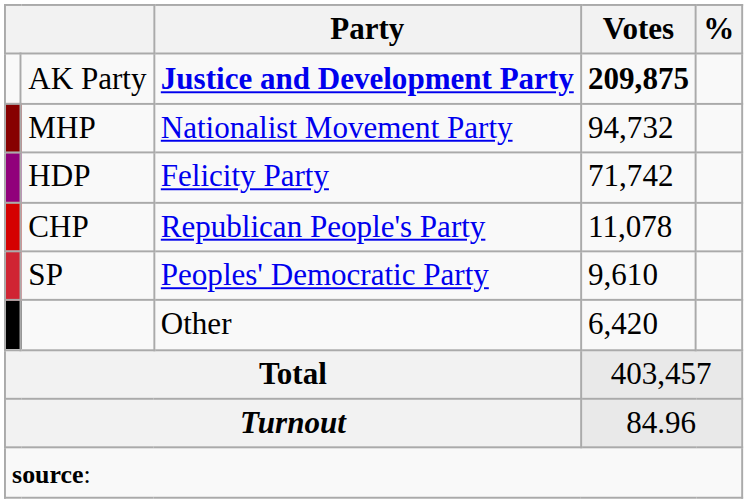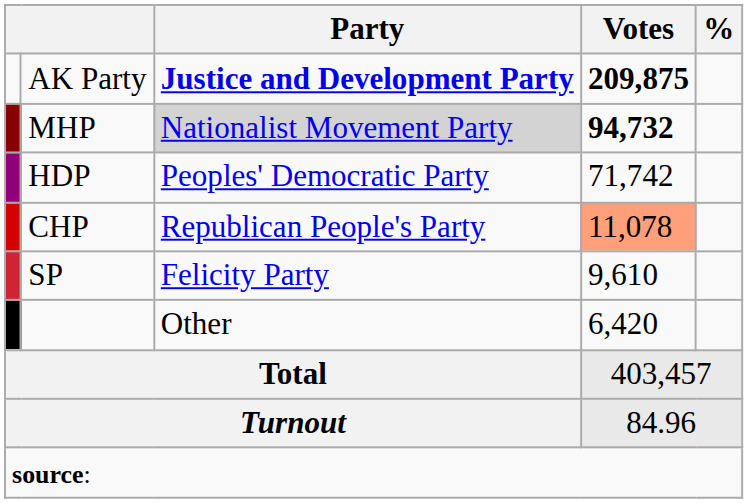MHP | Party: no background -> lightgrey background
MHP | Votes: normal -> bold
HDP | Party: Felicity Party -> Peoples' Democratic Party
CHP | Votes: no background -> lightsalmon background
SP | Party: Peoples' Democratic Party -> Felicity Party
